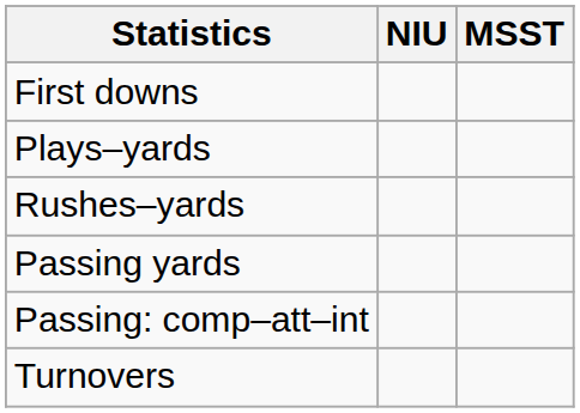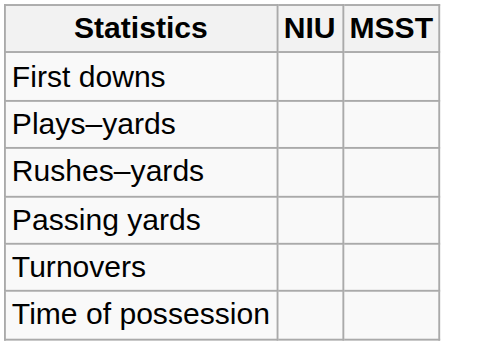- row: Passing: comp–att–int
+ row: Time of possession
